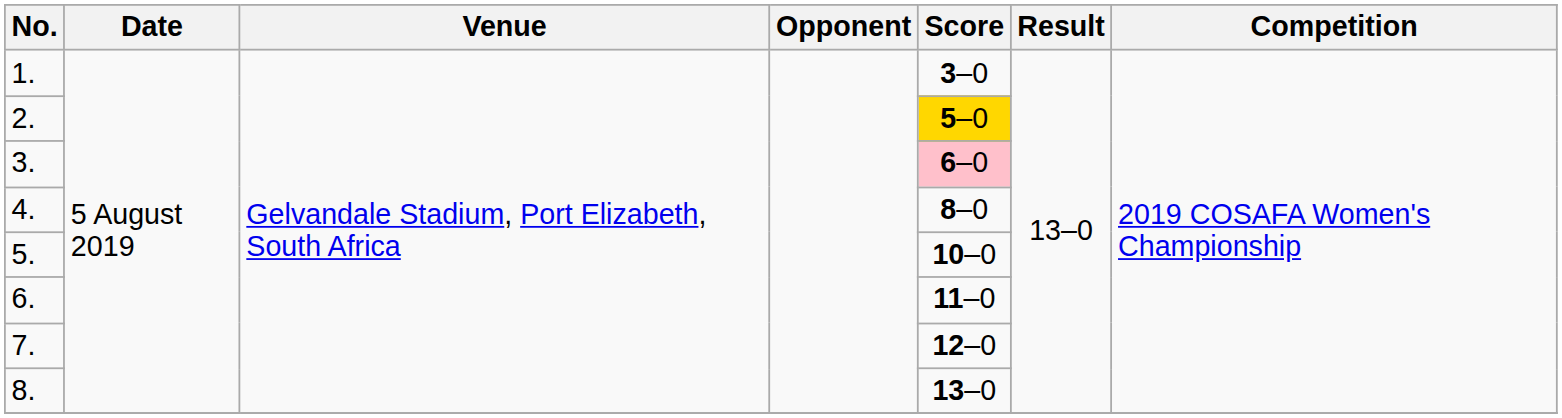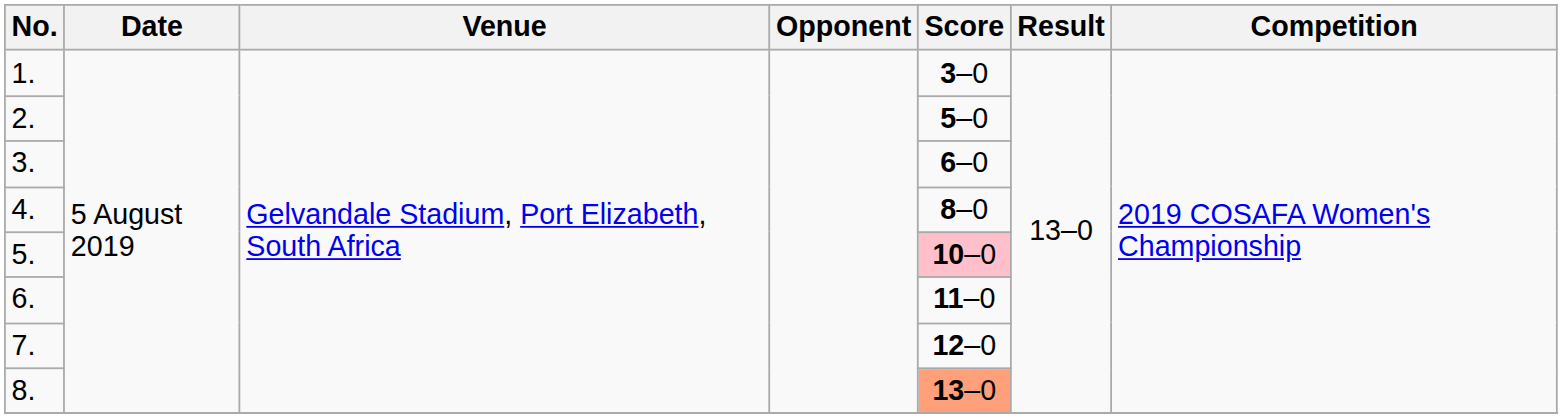2. | Score: gold background -> no background
3. | Score: pink background -> no background
5. | Score: no background -> pink background
8. | Score: no background -> lightsalmon background
